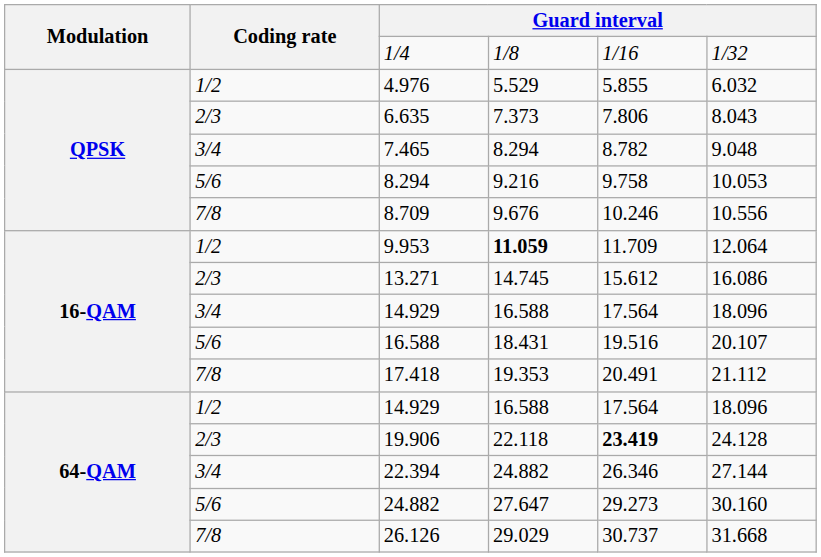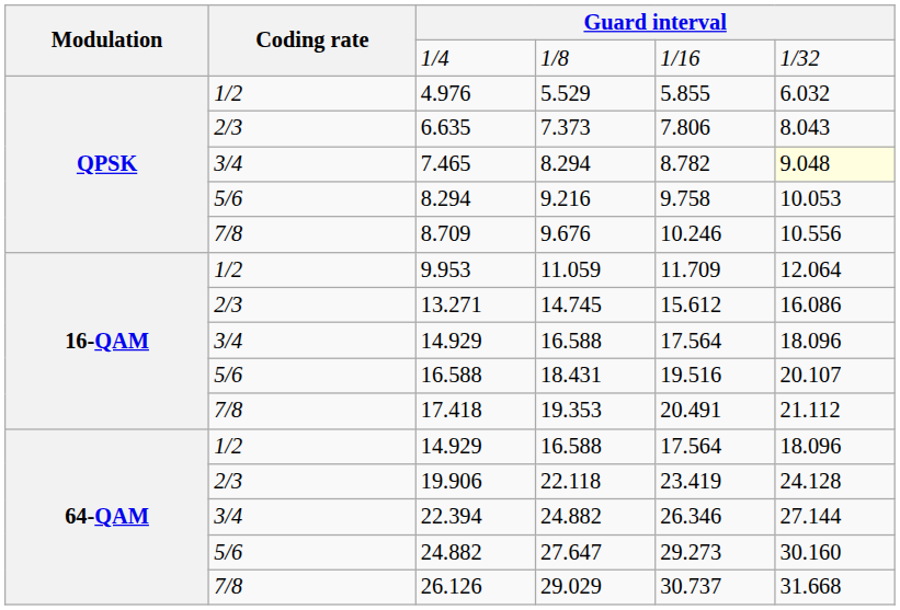7.465 | column 6: no background -> lightyellow background
9.953 | column 4: bold -> normal
19.906 | column 5: bold -> normal
